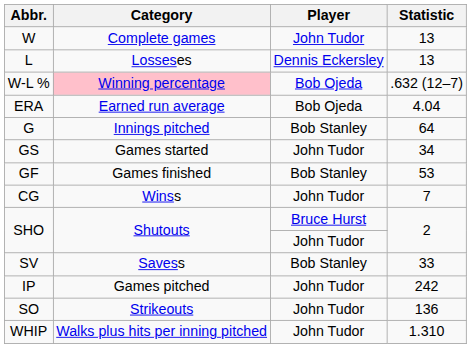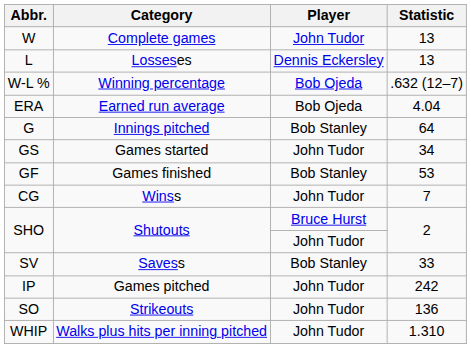W-L % | Category: pink background -> no background
